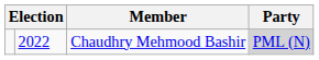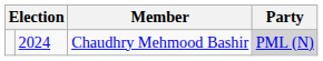Chaudhry Mehmood Bashir | column 2: 2022 -> 2024
